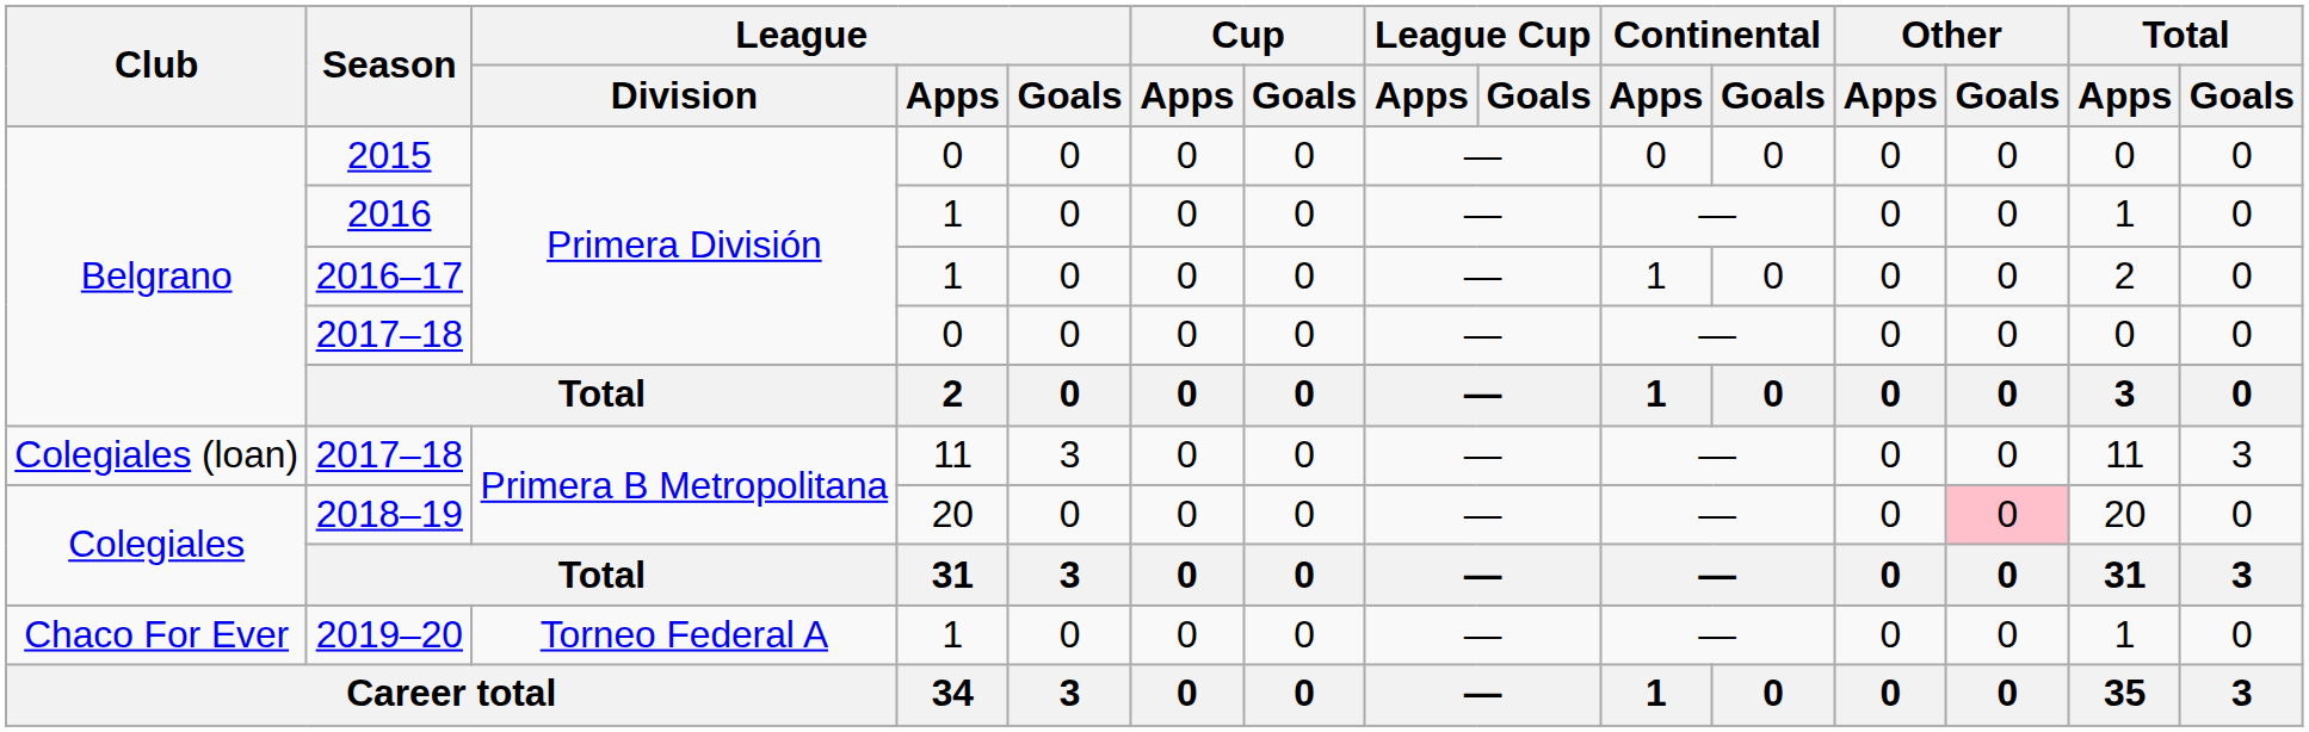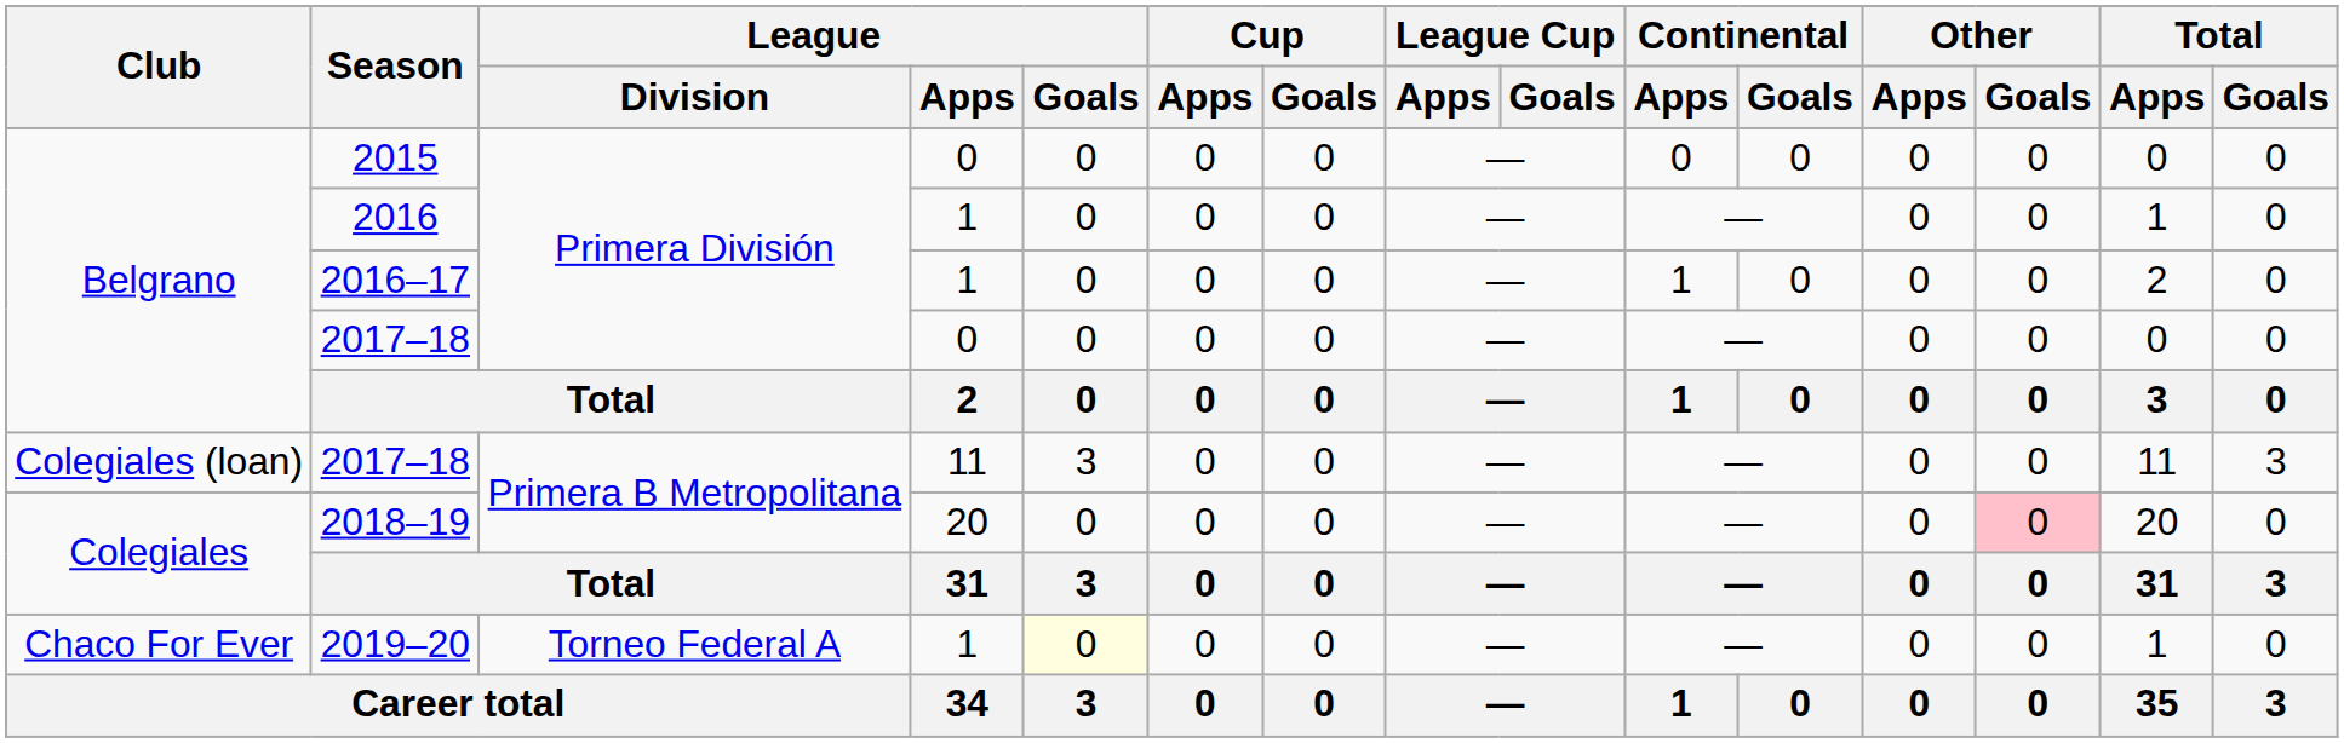2019–20 | League / Goals: no background -> lightyellow background
